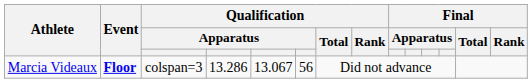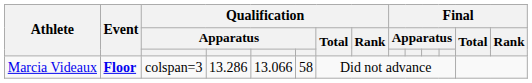Marcia Videaux | column 5: 13.067 -> 13.066
Marcia Videaux | column 6: 56 -> 58
